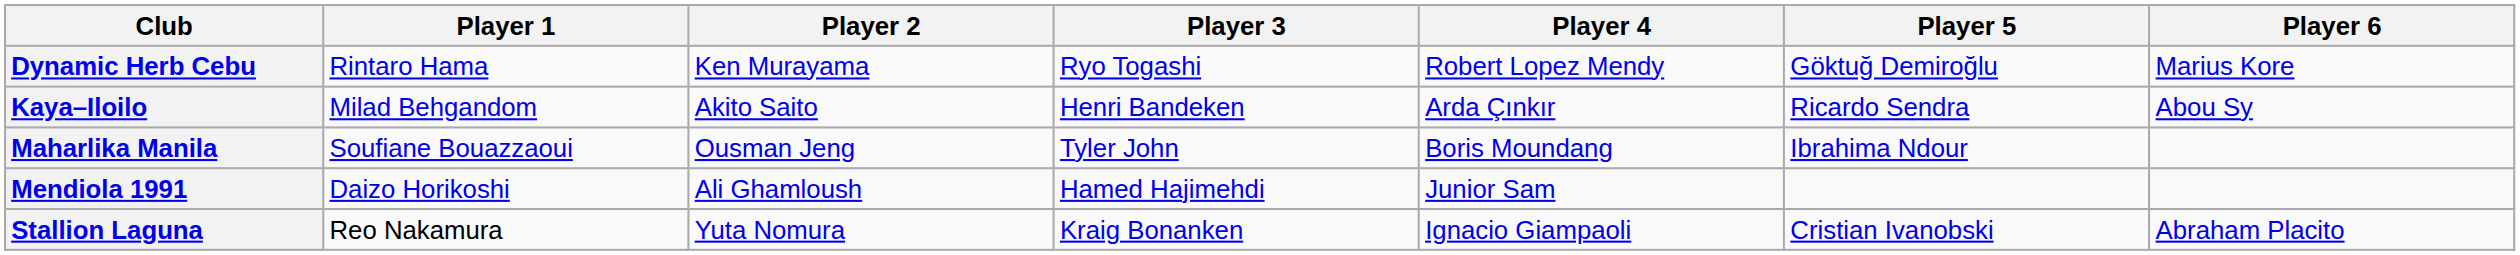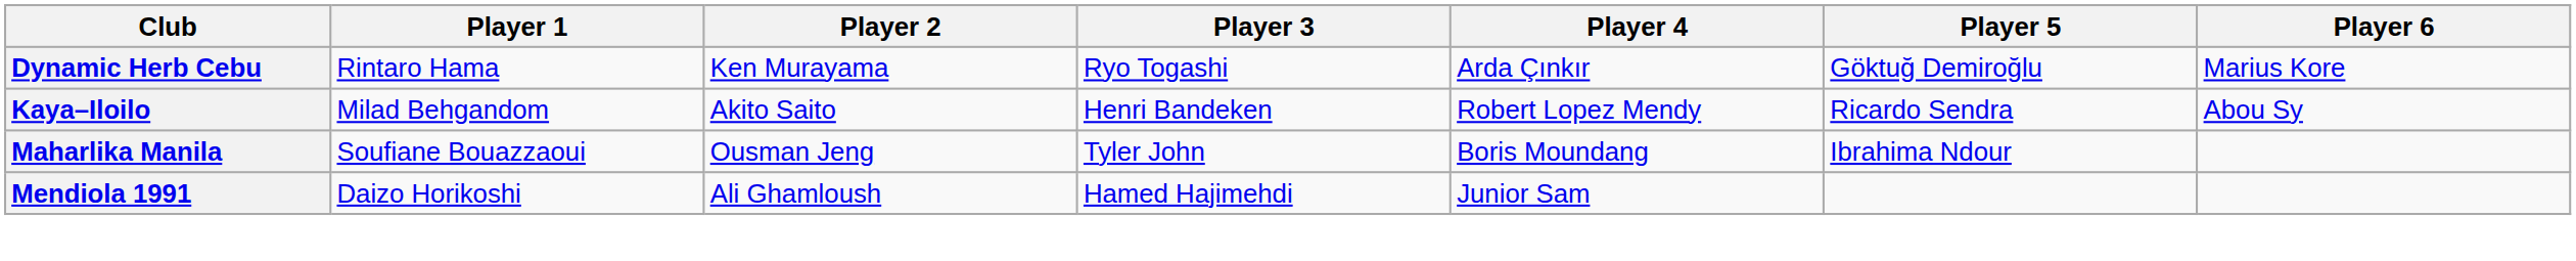Dynamic Herb Cebu | Player 4: Robert Lopez Mendy -> Arda Çınkır
Kaya–Iloilo | Player 4: Arda Çınkır -> Robert Lopez Mendy
- row: Stallion Laguna | Reo Nakamura | Yuta Nomura | Kraig Bonanken | Ignacio Giampaoli | Cristian Ivanobski | Abraham Placito
